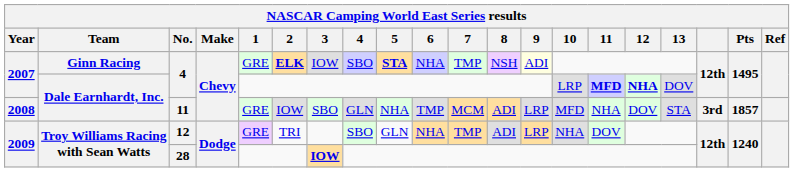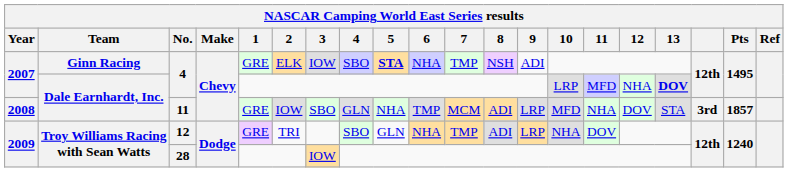Ginn Racing / 4 | 2: bold -> normal
Ginn Racing / 4 | 9: lightyellow background -> no background
Dale Earnhardt, Inc. / 4 | 11: bold -> normal
Dale Earnhardt, Inc. / 4 | 12: bold -> normal
Dale Earnhardt, Inc. / 4 | 13: normal -> bold
28 | 3: bold -> normal
